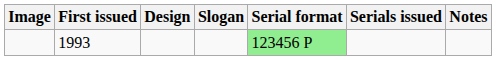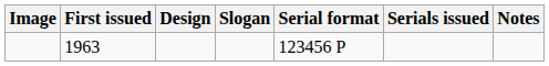row 2 | First issued: 1993 -> 1963
row 2 | Serial format: lightgreen background -> no background
